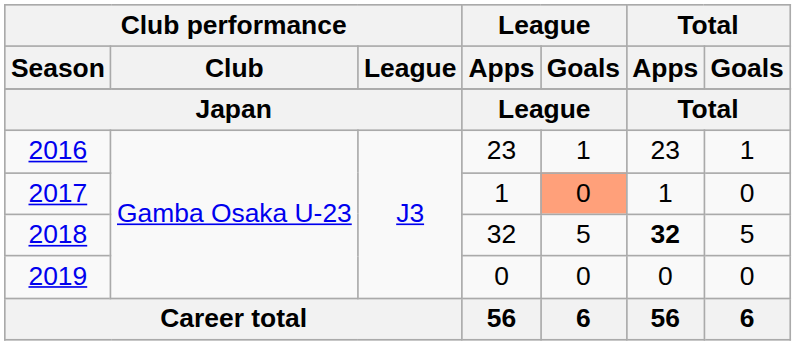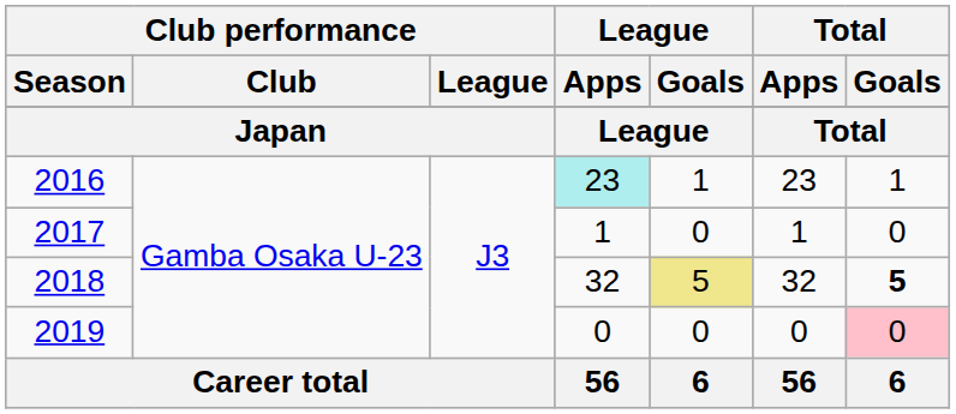2016 | League / Apps: no background -> paleturquoise background
2017 | League / Goals: lightsalmon background -> no background
2018 | League / Goals: no background -> khaki background
2018 | Total / Apps: bold -> normal
2018 | Total / Goals: normal -> bold
2019 | Total / Goals: no background -> pink background
